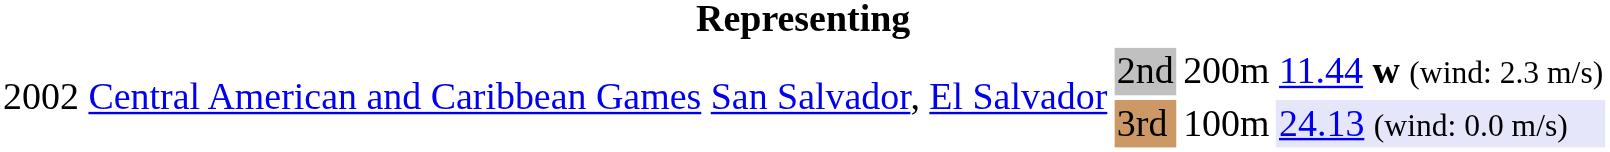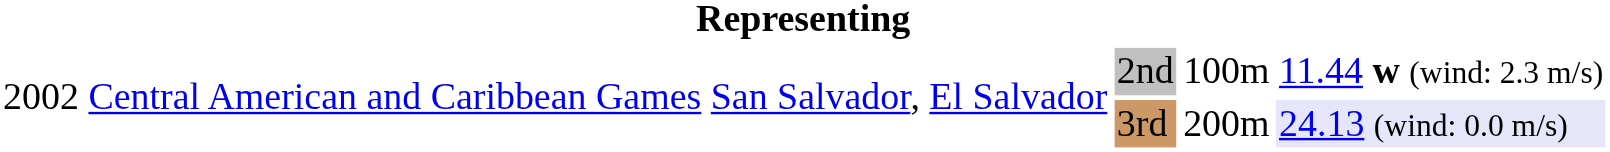2nd | column 5: 200m -> 100m
3rd | column 5: 100m -> 200m
